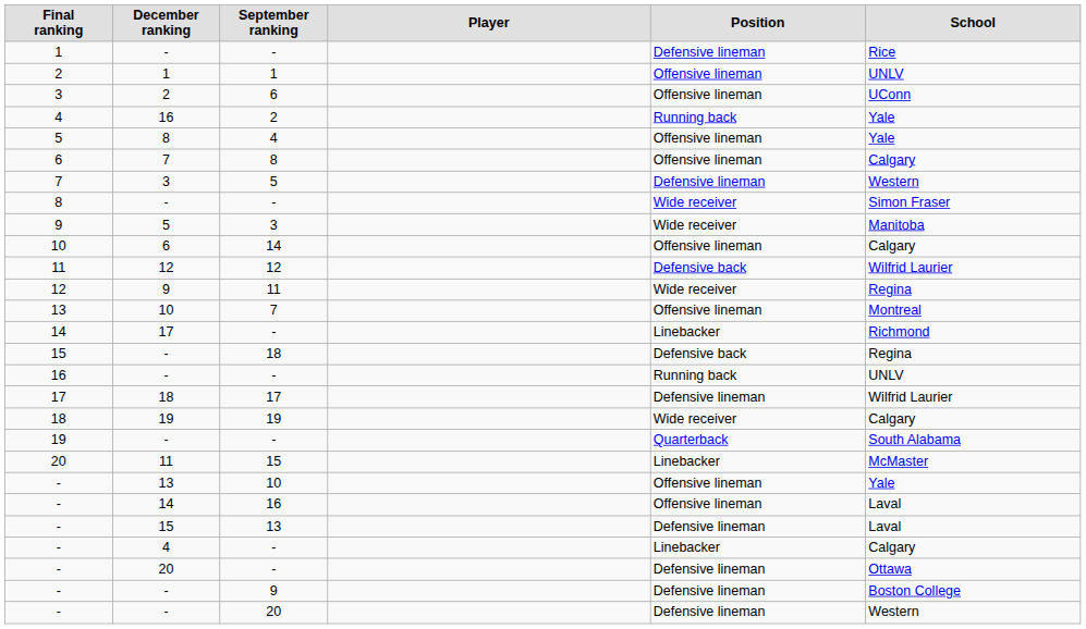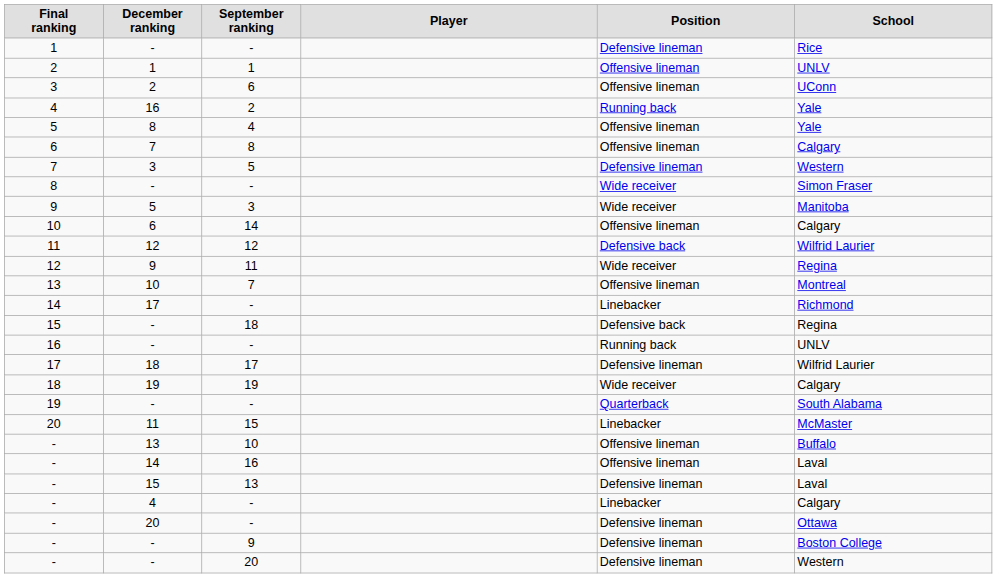row 22 | School: Yale -> Buffalo
